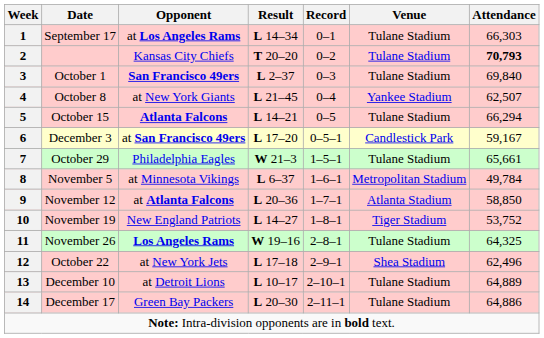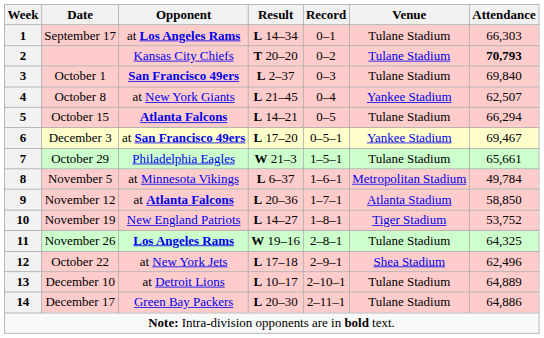6 | Venue: Candlestick Park -> Yankee Stadium
6 | Attendance: 59,167 -> 69,467
